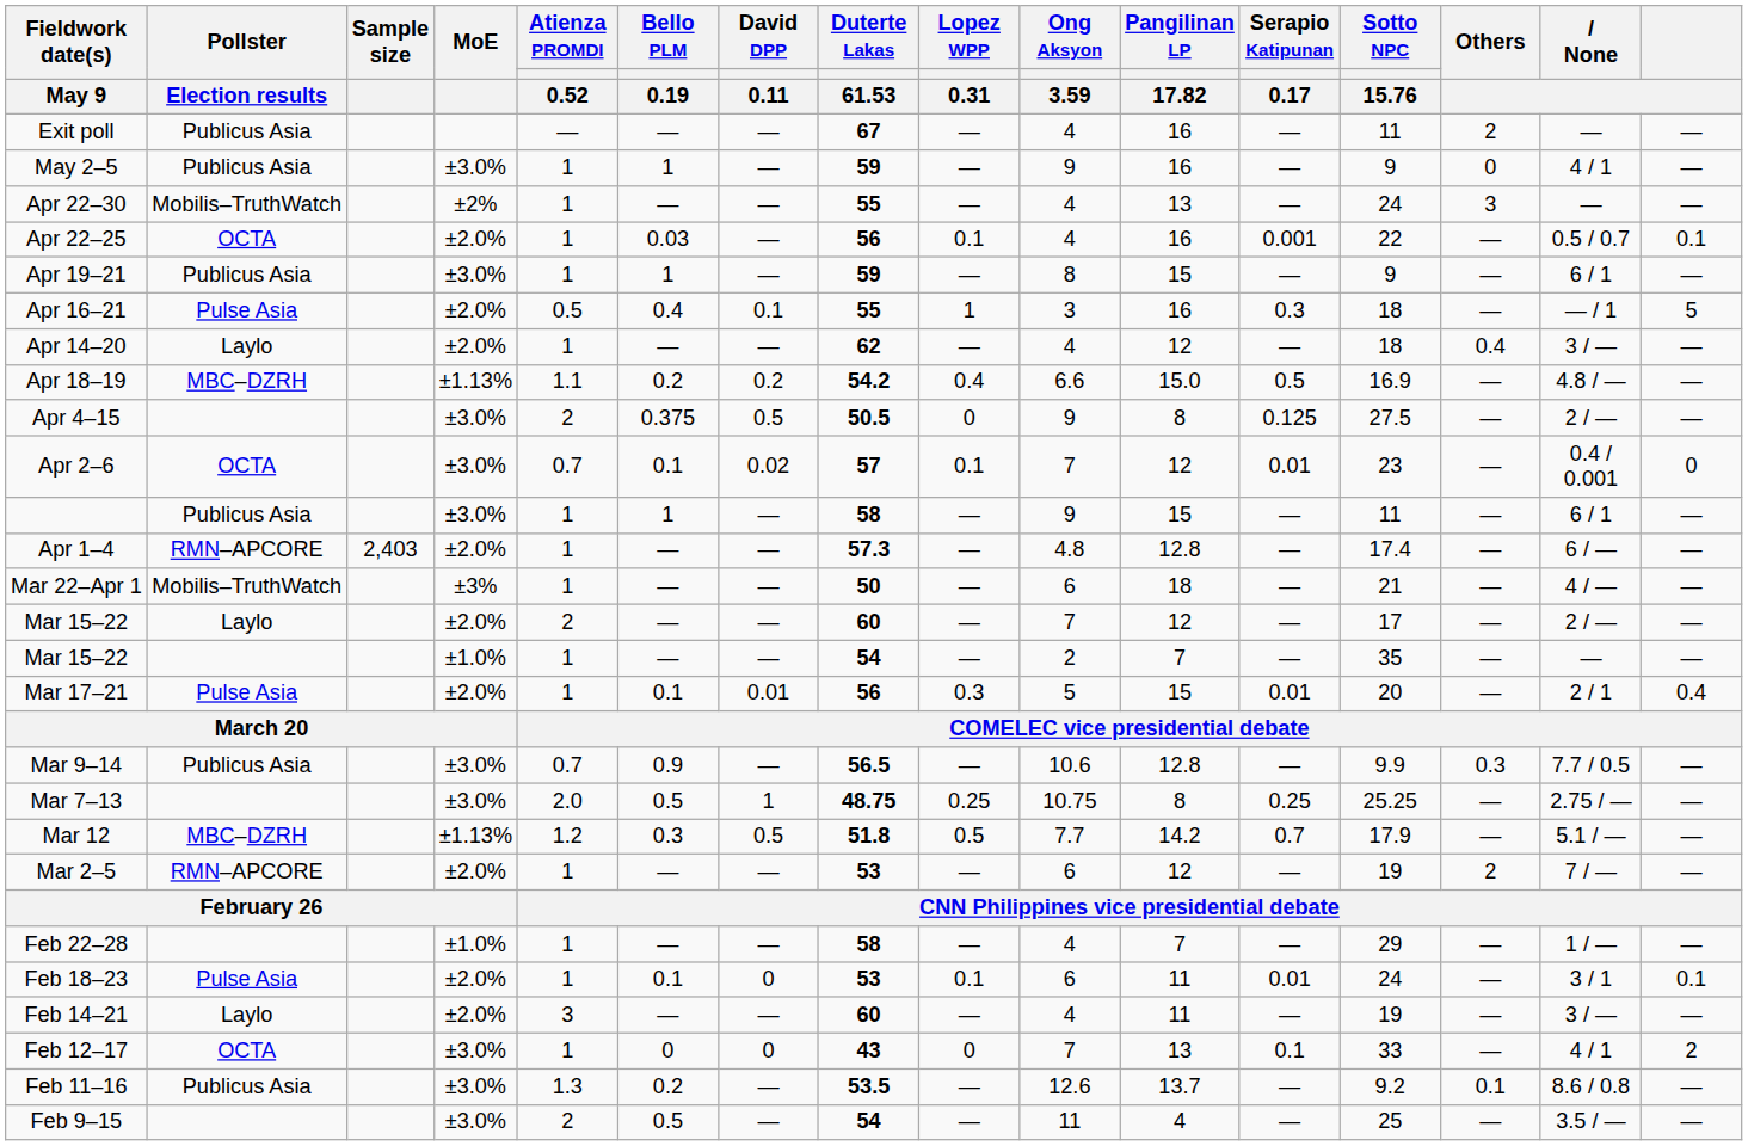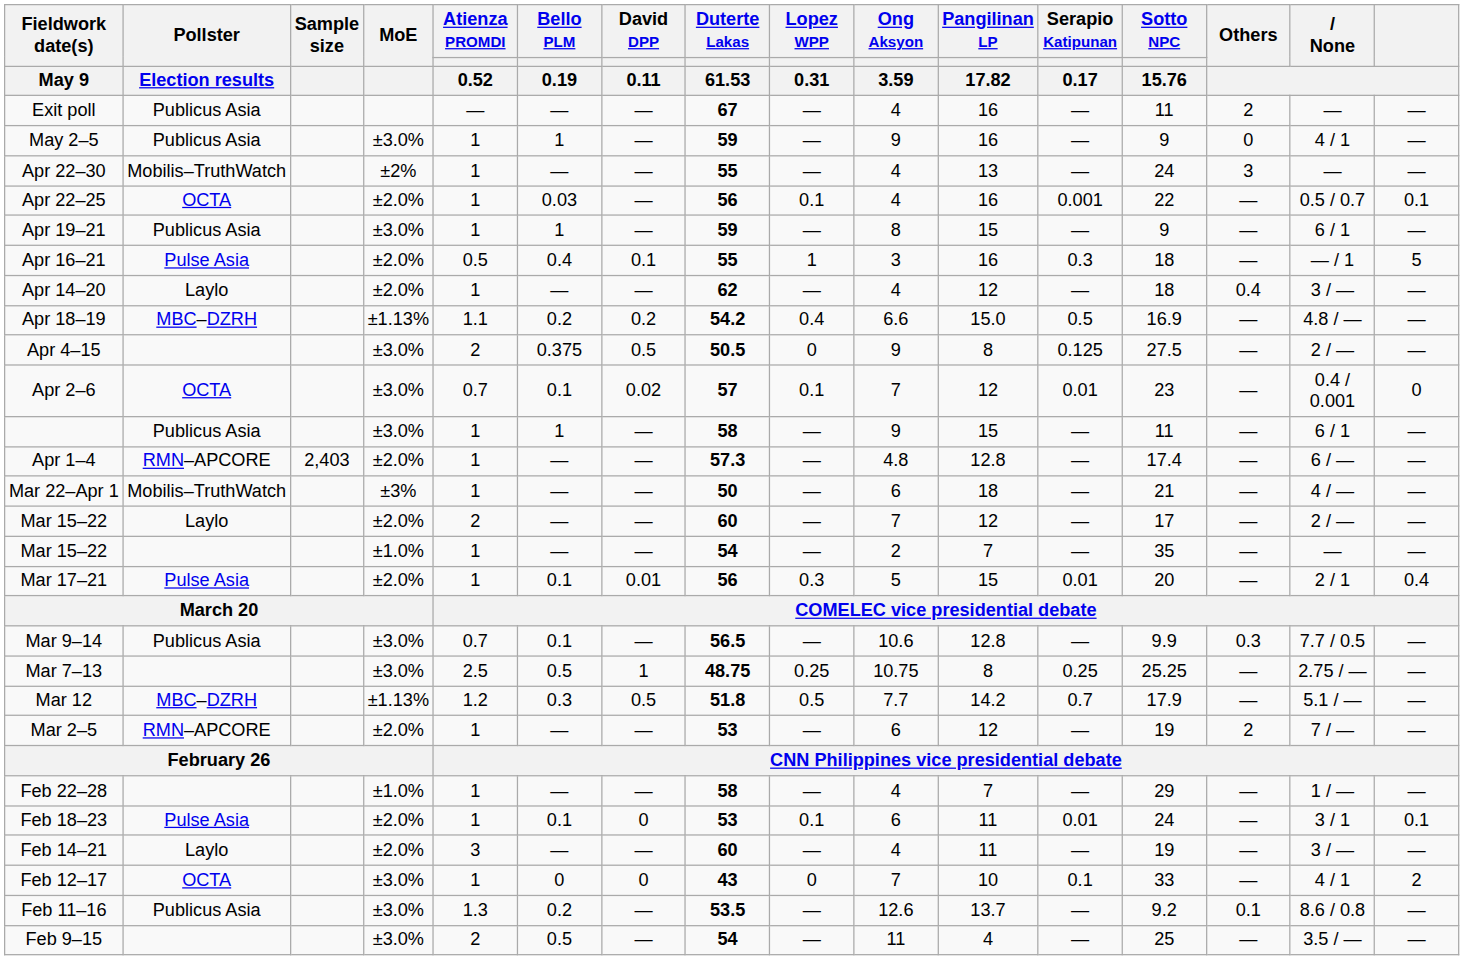Mar 9–14 | Bello PLM / 0.19: 0.9 -> 0.1
Mar 7–13 | Atienza PROMDI / 0.52: 2.0 -> 2.5
Feb 12–17 | Pangilinan LP / 17.82: 13 -> 10
